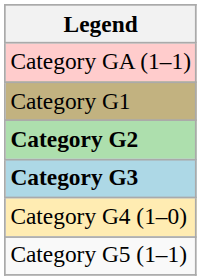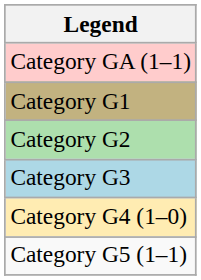row 4 | column 1: bold -> normal
row 5 | column 1: bold -> normal
